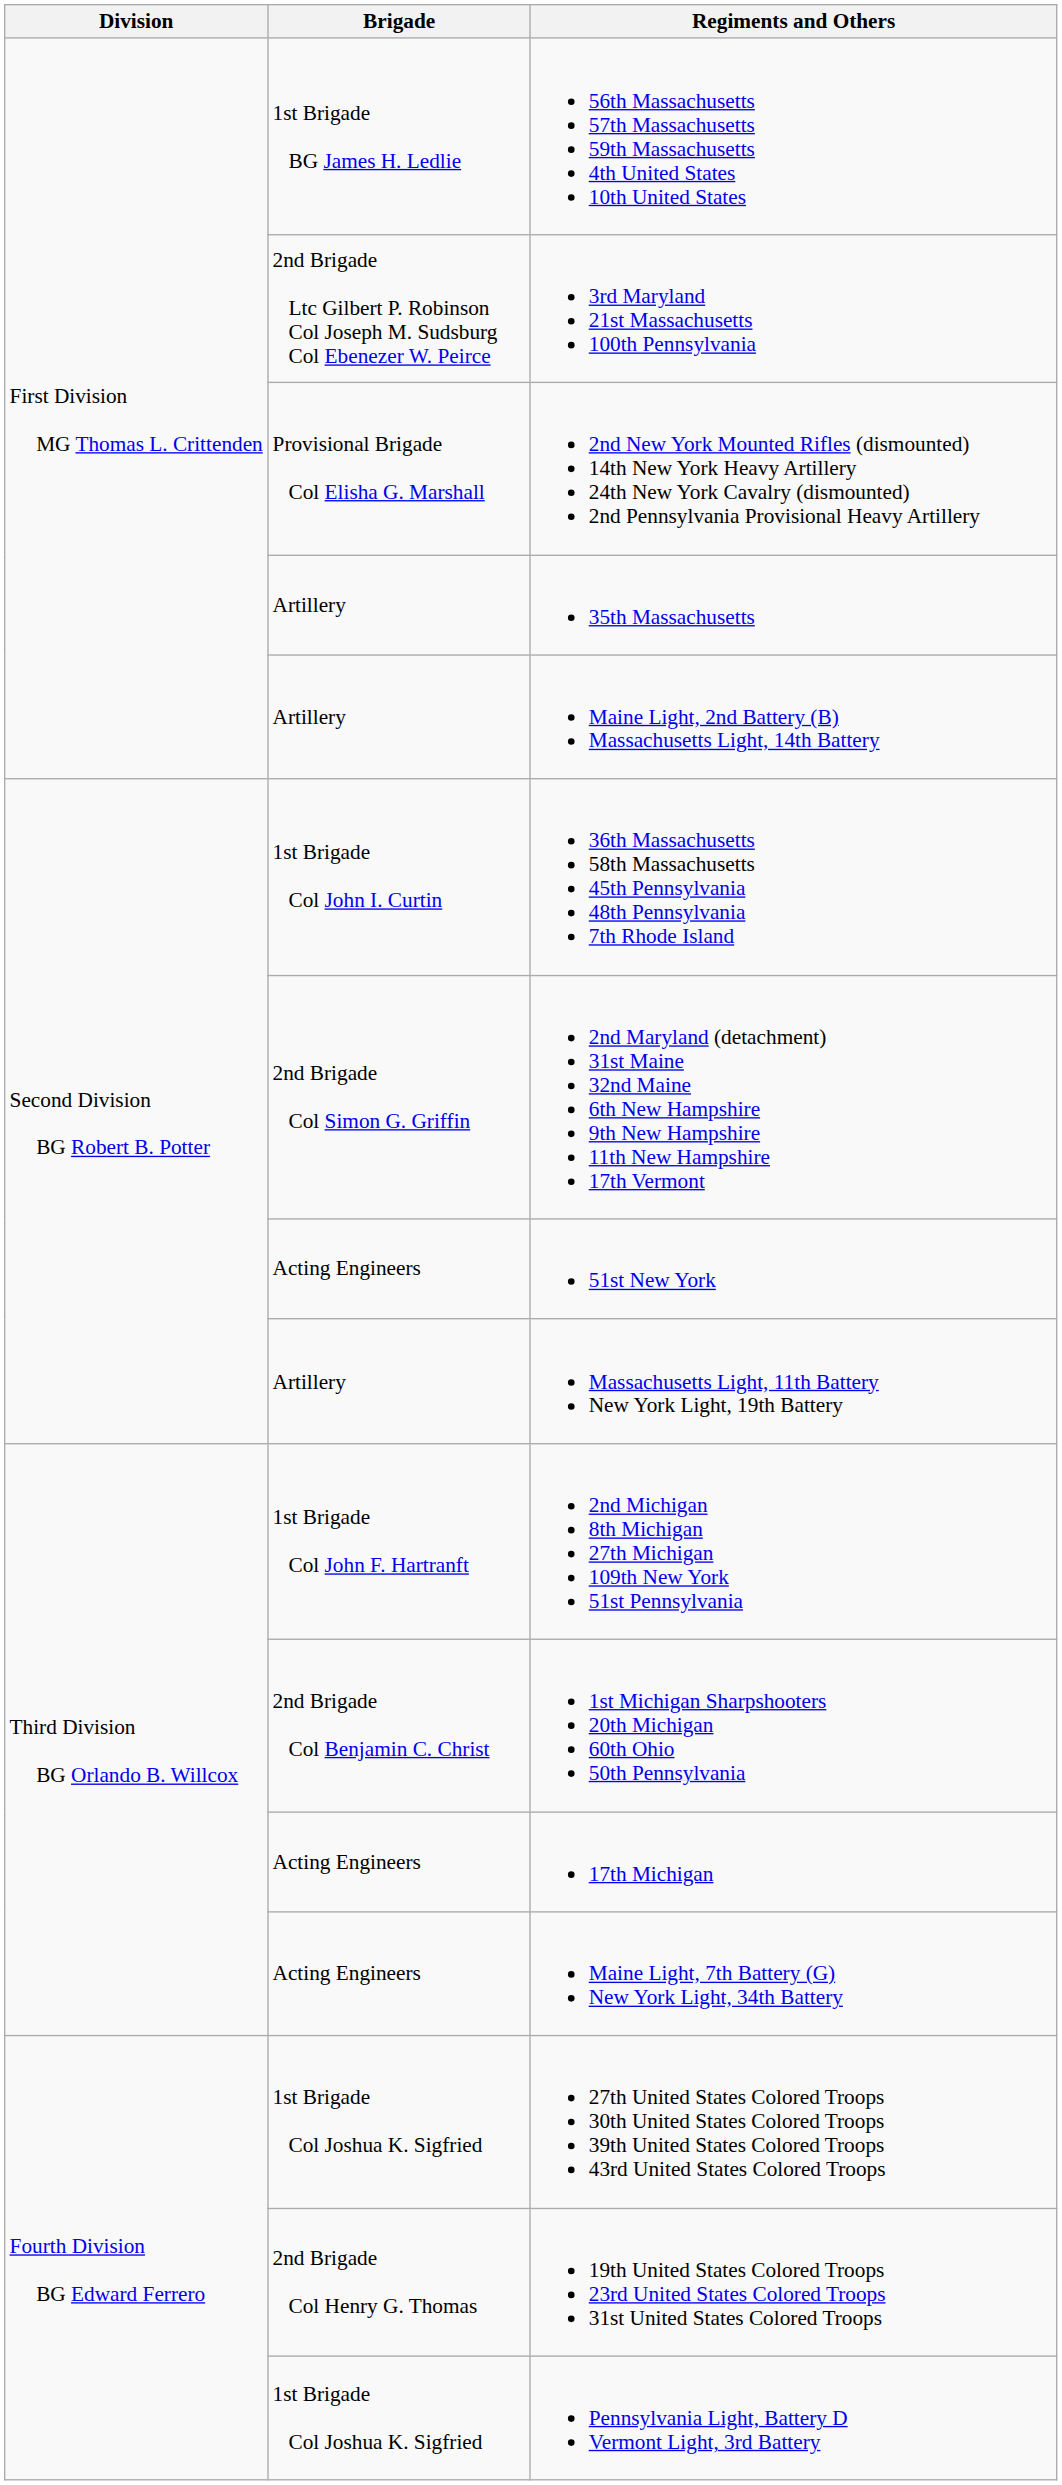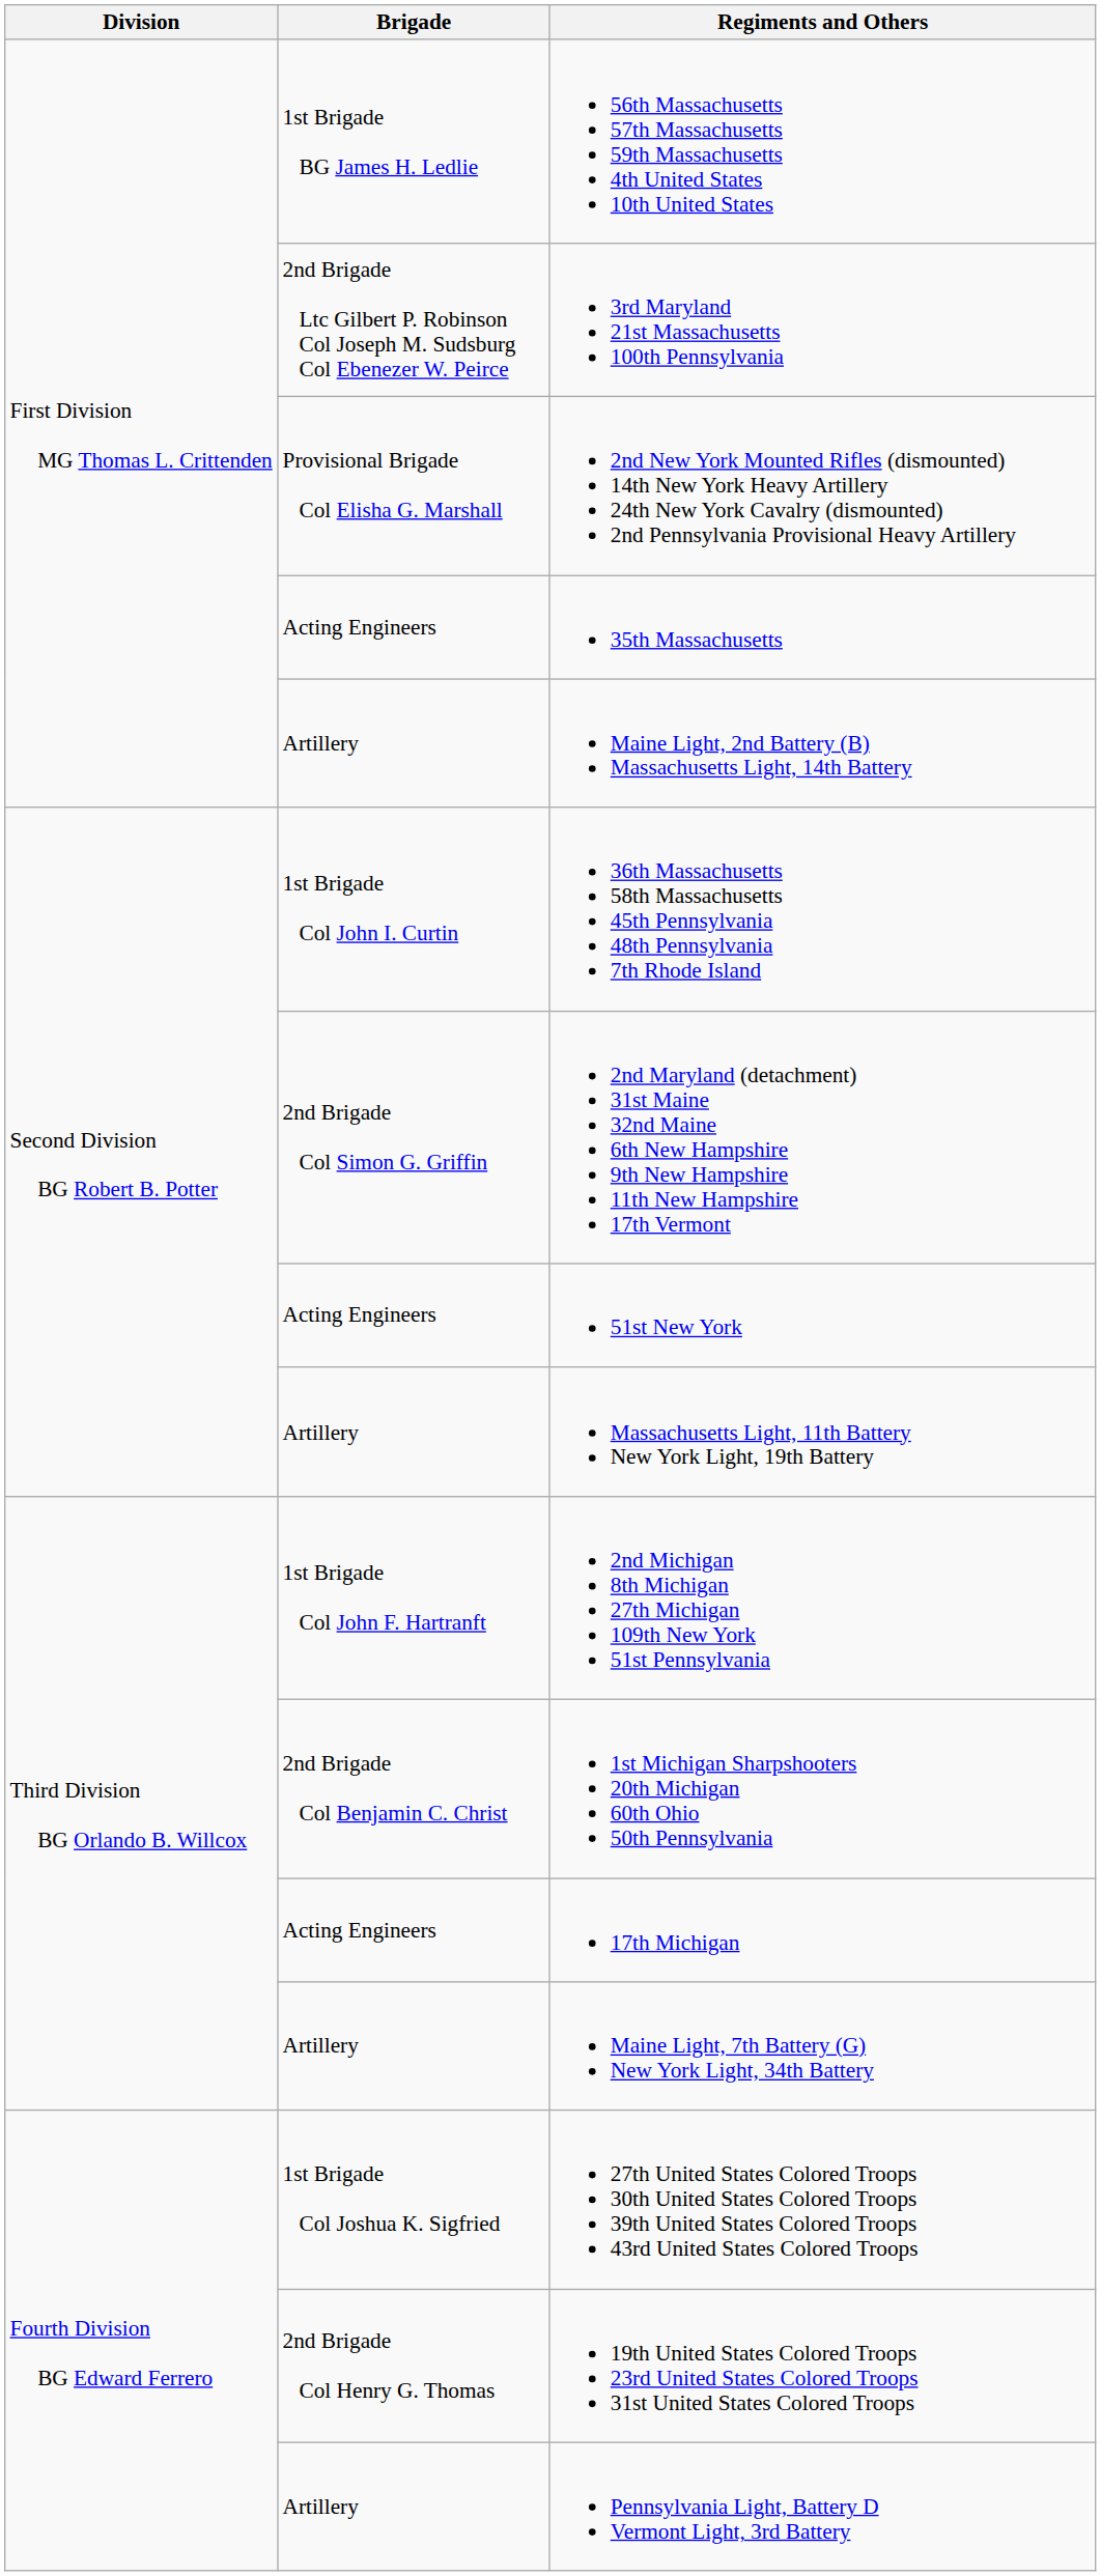35th Massachusetts | Brigade: Artillery -> Acting Engineers
Maine Light, 7th Battery (G) New York Light, 34th Battery | Brigade: Acting Engineers -> Artillery
Pennsylvania Light, Battery D Vermont Light, 3rd Battery | Brigade: 1st Brigade Col Joshua K. Sigfried -> Artillery
